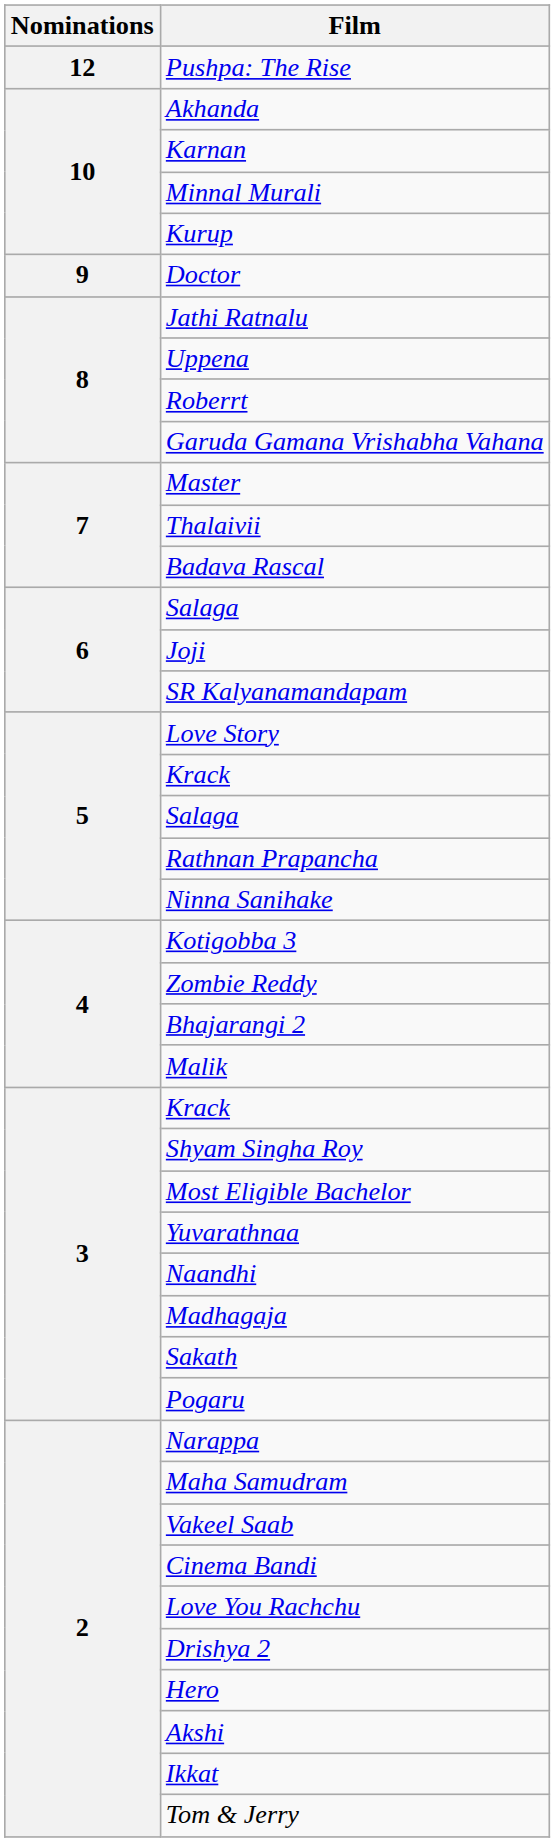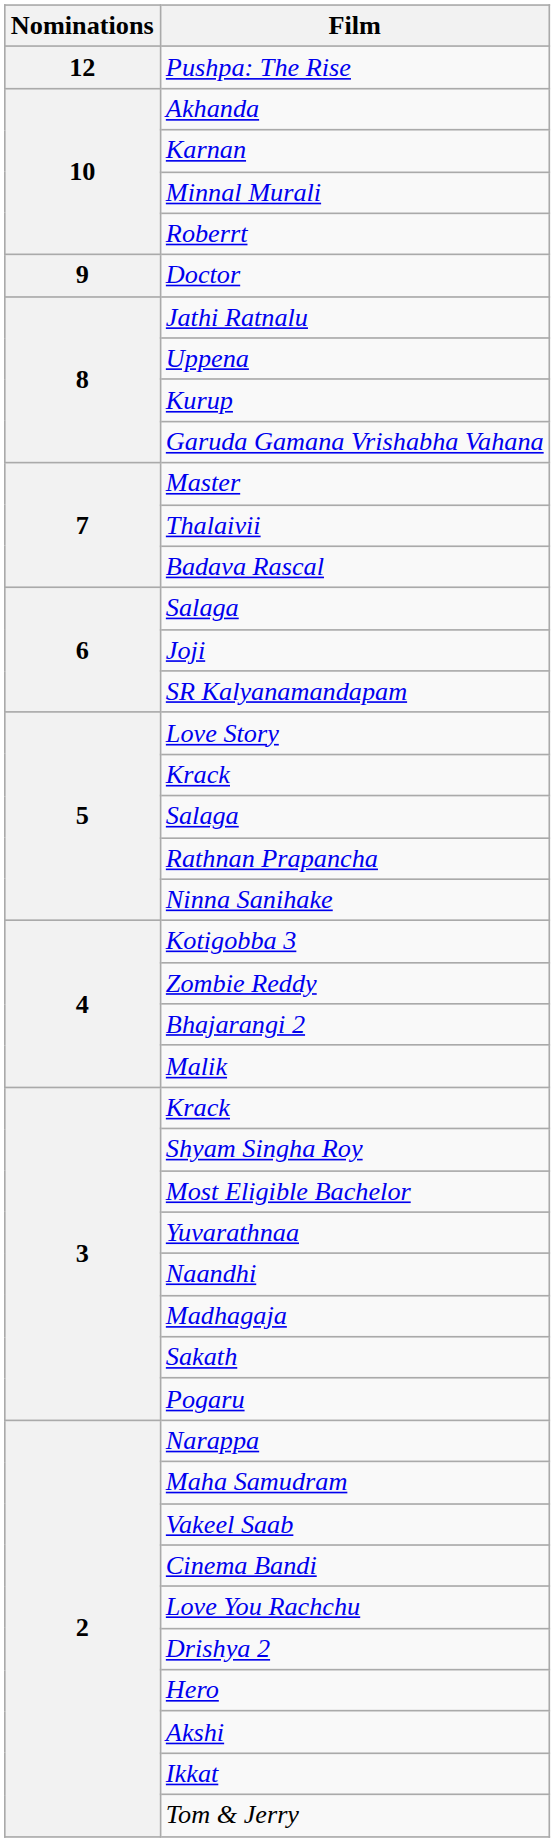row 6 | Film: Kurup -> Roberrt
row 10 | Film: Roberrt -> Kurup
